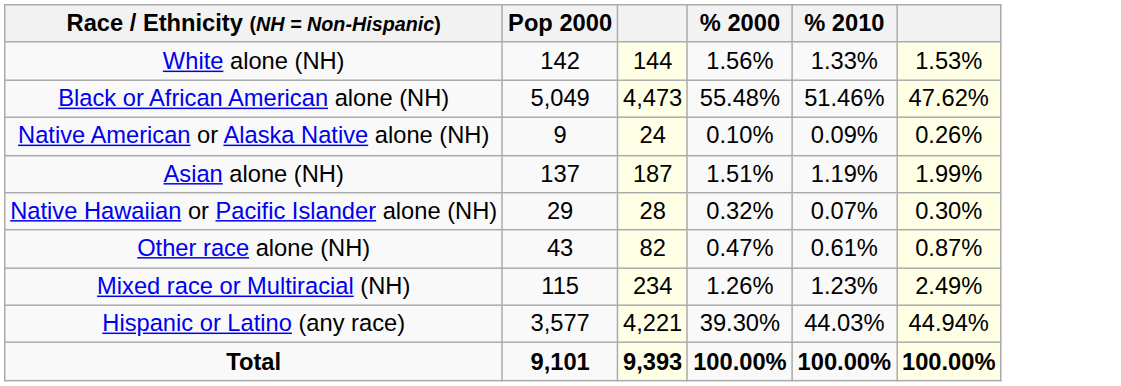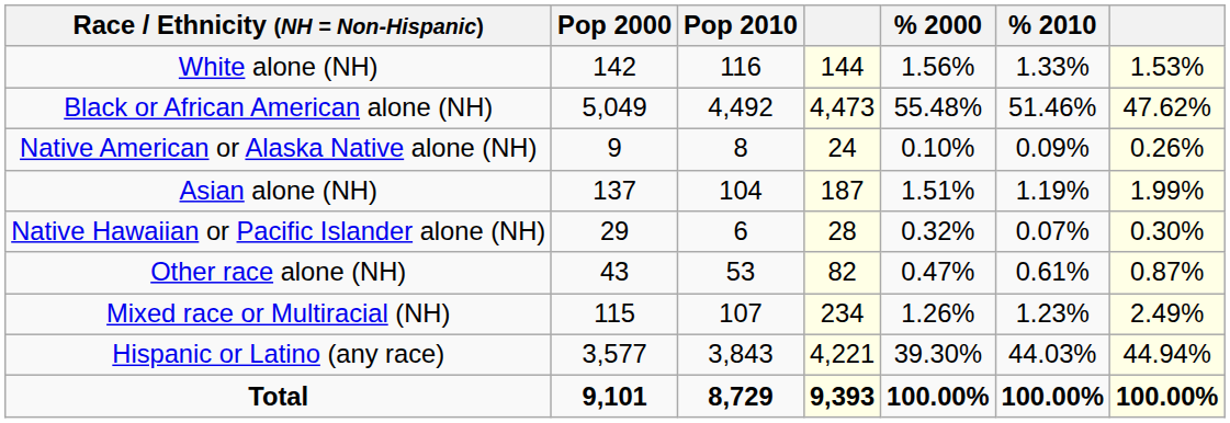+ column: Pop 2010 | 116 | 4,492 | 8 | 104 | 6 | 53 | 107 | 3,843 | 8,729
